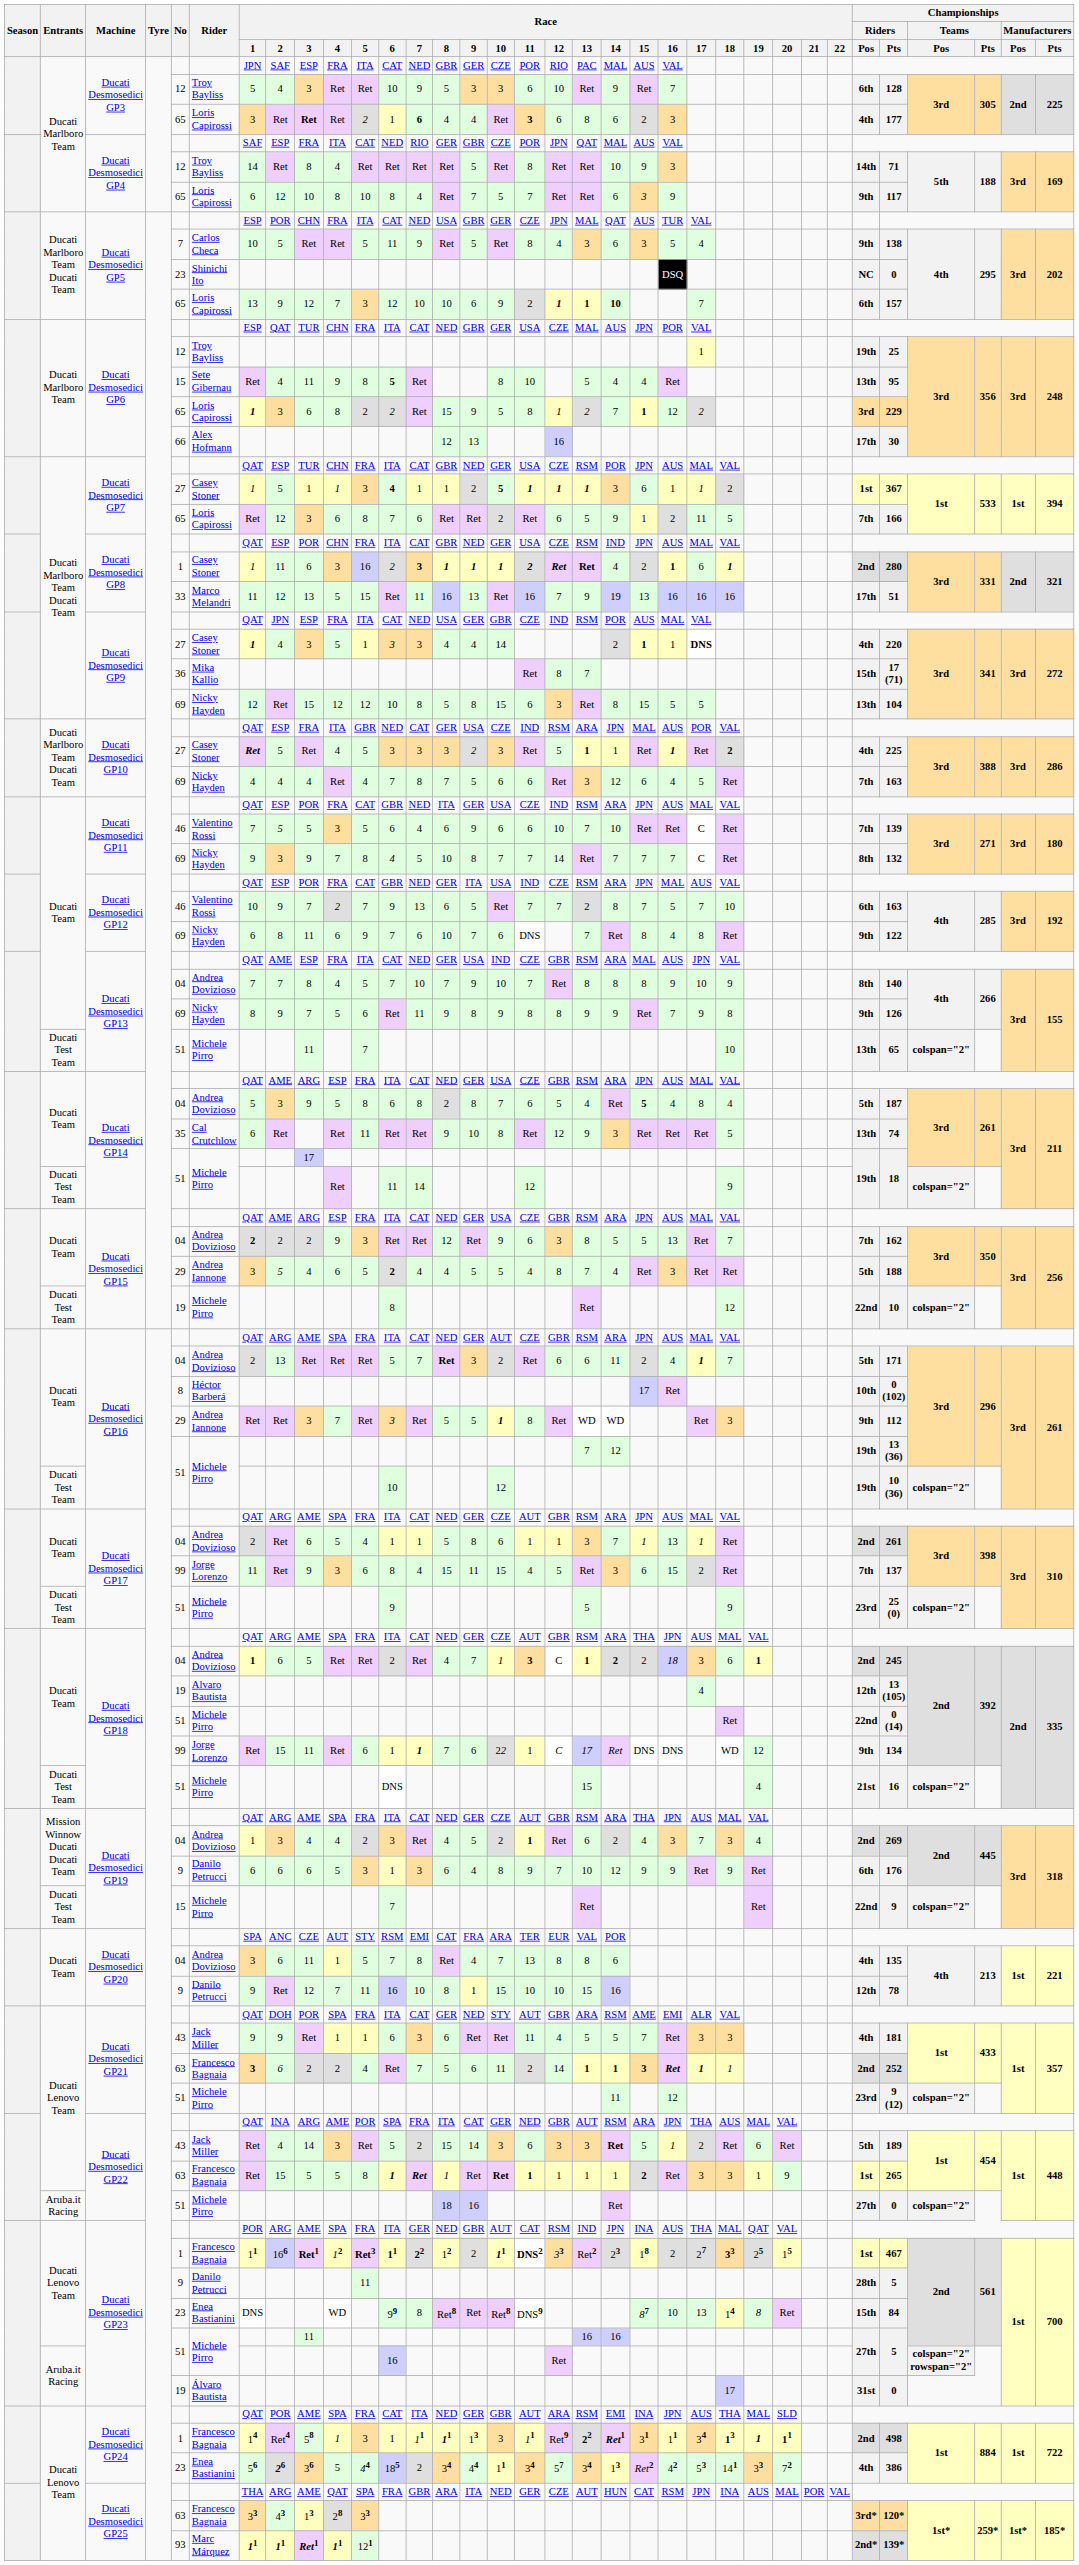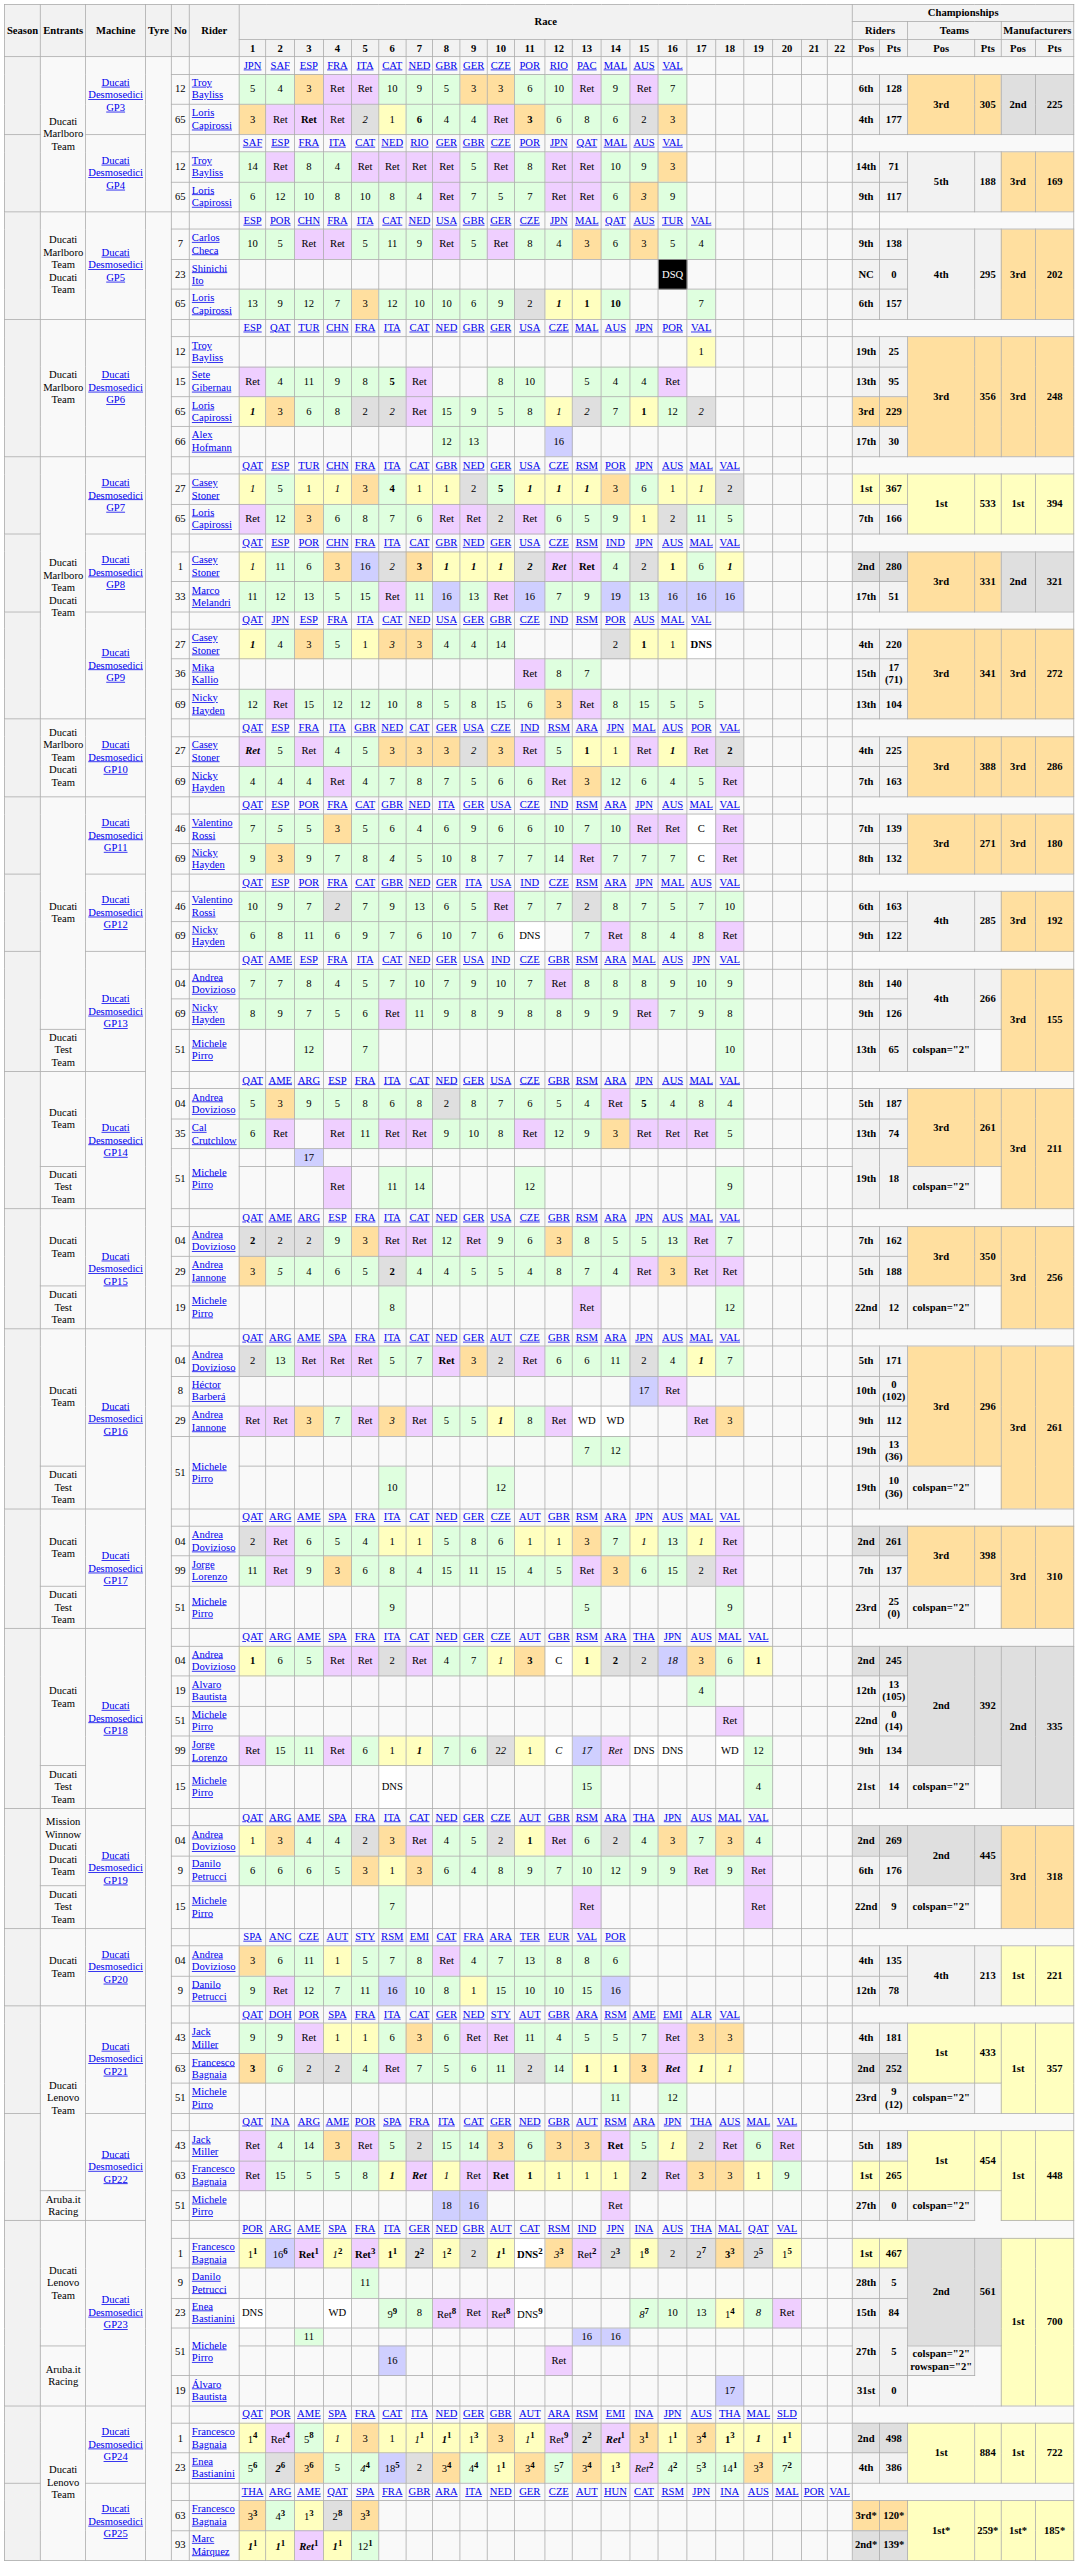Ducati Test Team / Ducati Desmosedici GP13 | Race / 3: 11 -> 12
Ducati Test Team / Ducati Desmosedici GP15 | Championships / Riders / Pts: 10 -> 12
Ducati Test Team / Ducati Desmosedici GP18 | No: 51 -> 15
Ducati Test Team / Ducati Desmosedici GP18 | Championships / Riders / Pts: 16 -> 14
